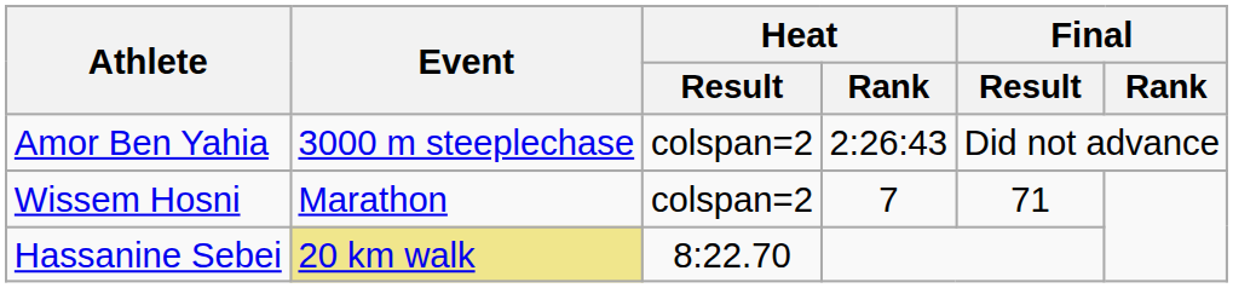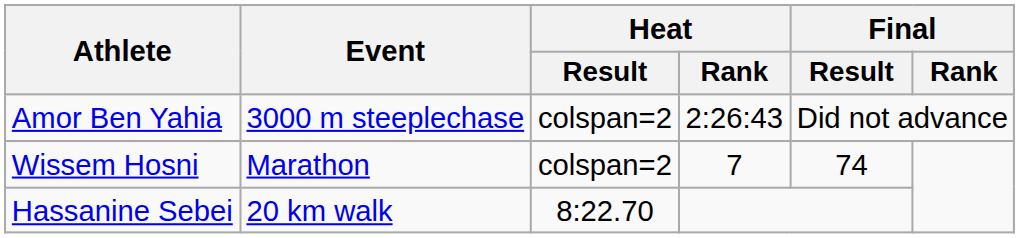Wissem Hosni | Final / Result: 71 -> 74
Hassanine Sebei | Event: khaki background -> no background
